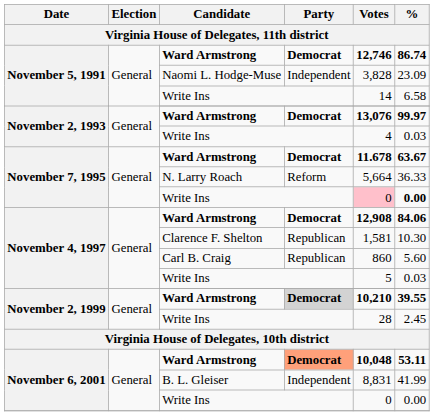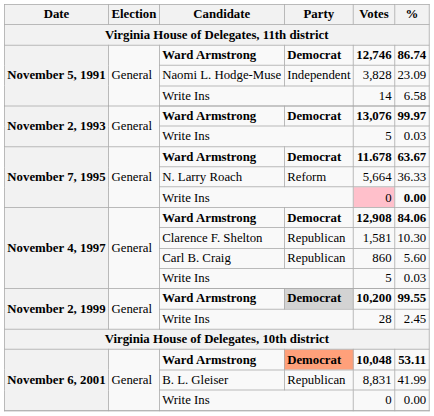November 2, 1993 / Write Ins | Votes: 4 -> 5
November 2, 1999 / Ward Armstrong | Votes: 10,210 -> 10,200
November 2, 1999 / Ward Armstrong | %: 39.55 -> 99.55
B. L. Gleiser | Party: Independent -> Republican
